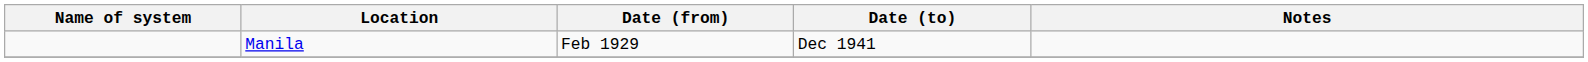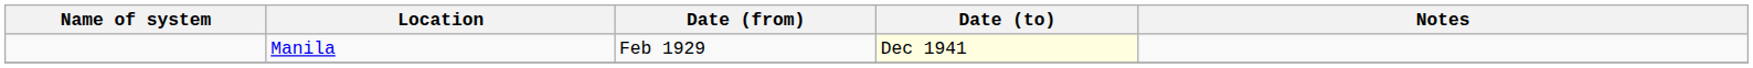Manila | Date (to): no background -> lightyellow background
